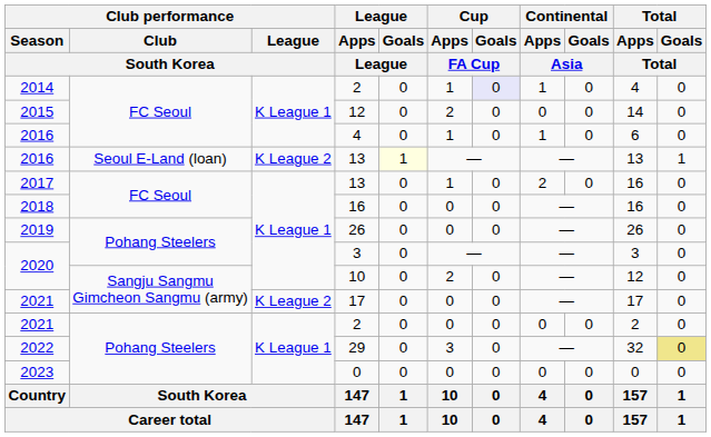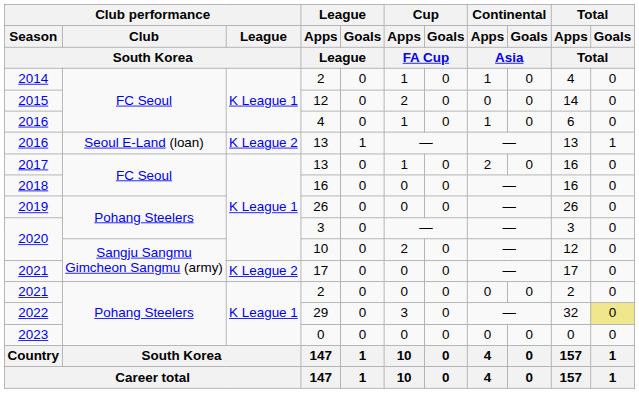2014 / 2 | Cup / Goals / FA Cup: lavender background -> no background
2016 / 13 | League / Goals / League: lightyellow background -> no background
